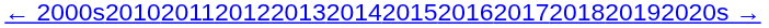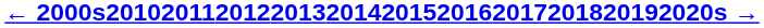row 1 | column 1: normal -> bold
